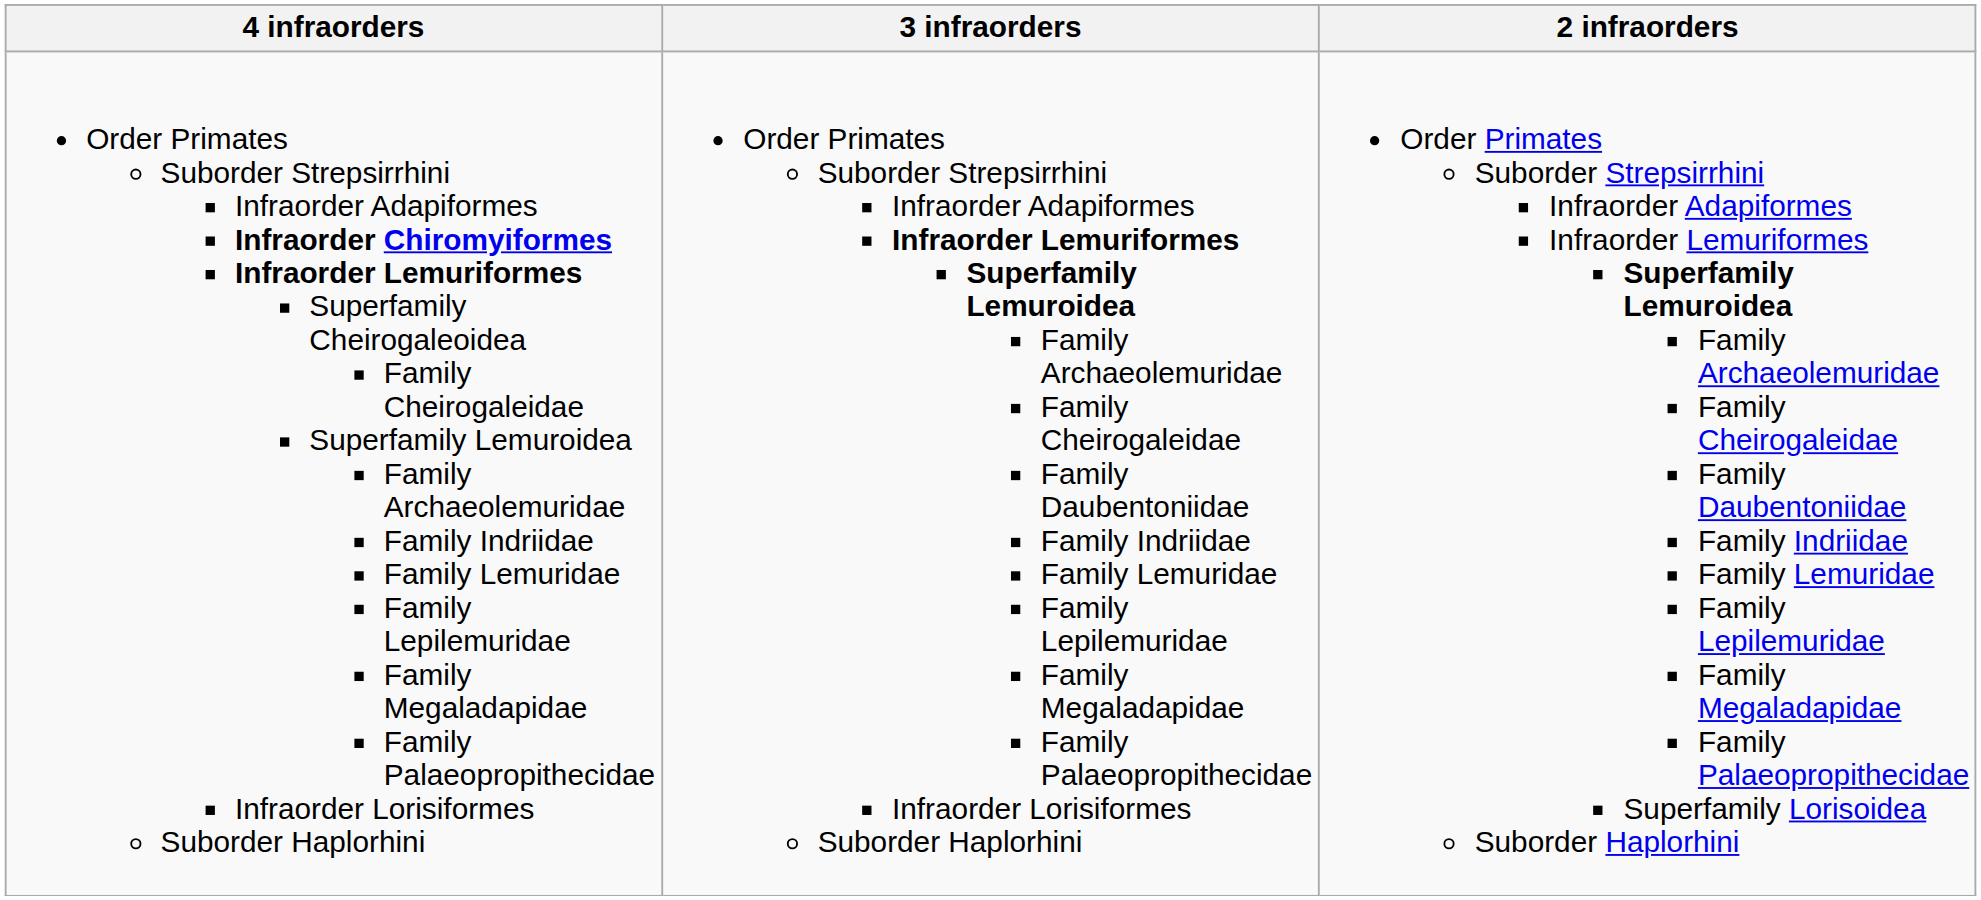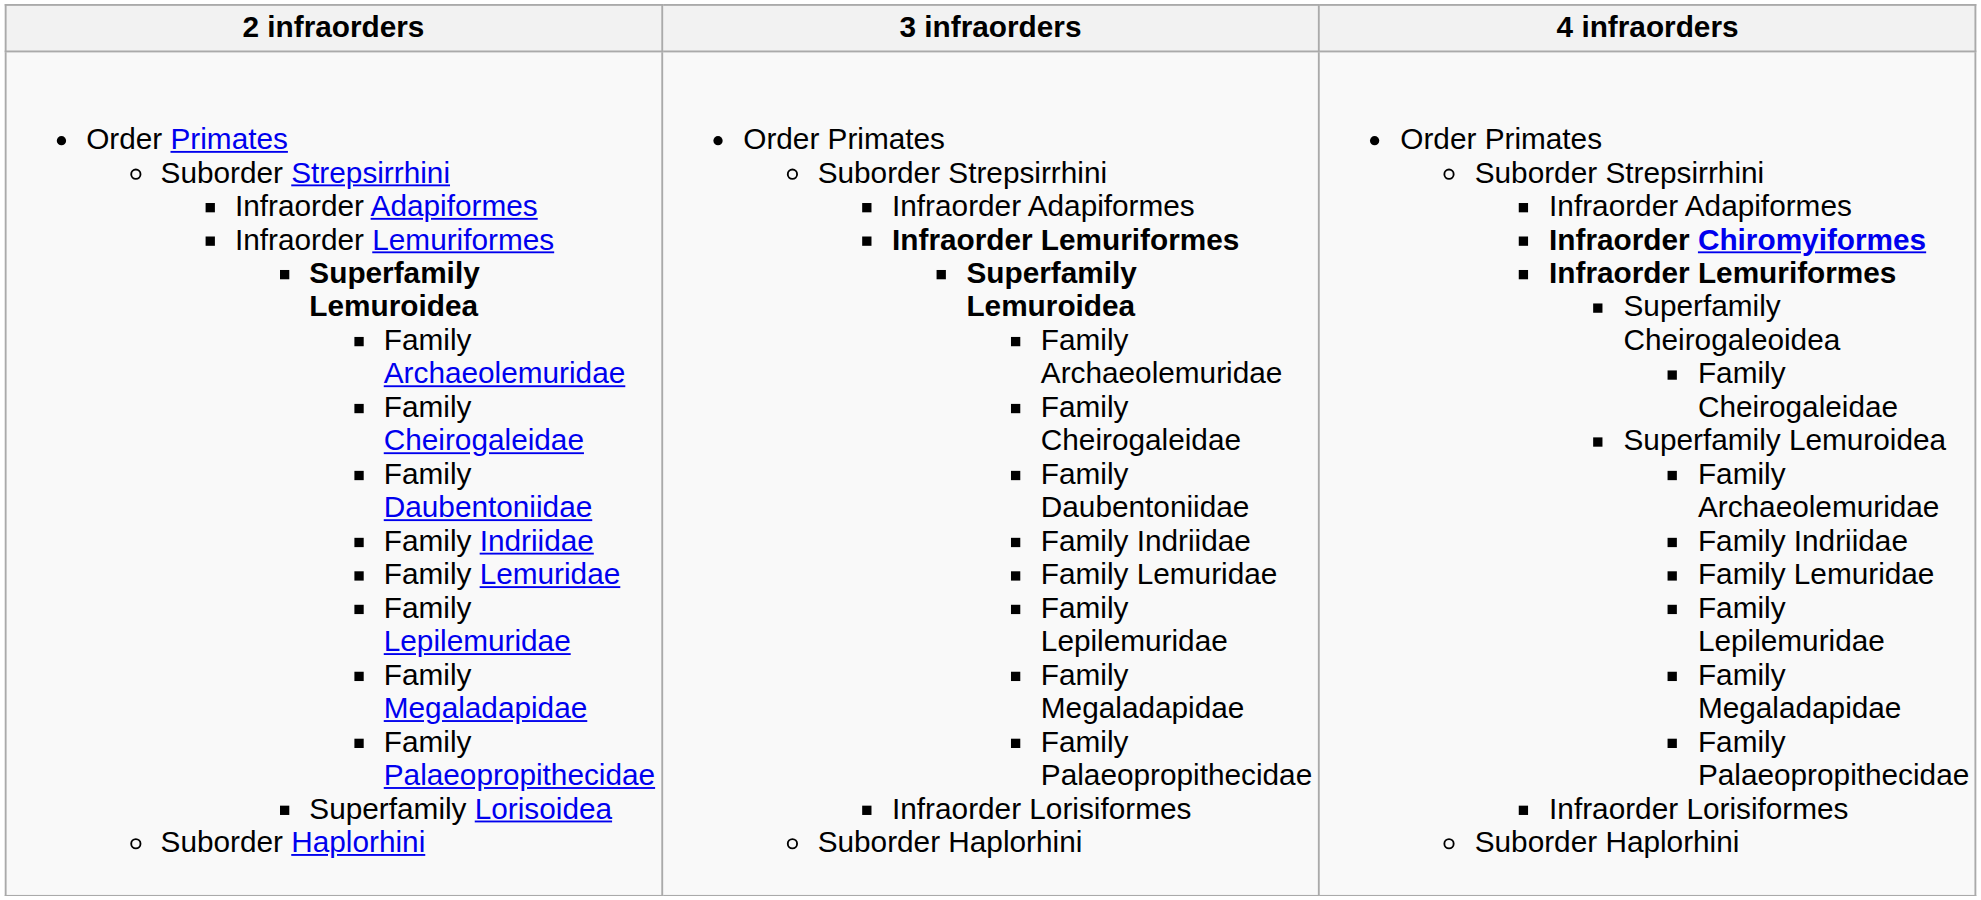columns swapped: 2 infraorders <-> 4 infraorders
